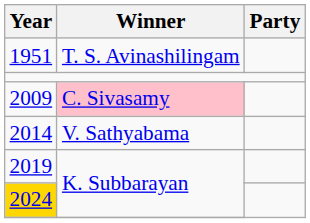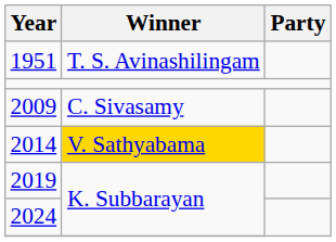2009 | Winner: pink background -> no background
2014 | Winner: no background -> gold background
2024 | Year: gold background -> no background
